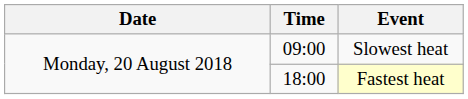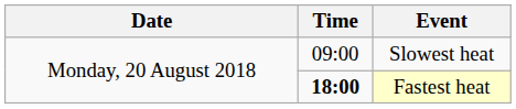Fastest heat | Time: normal -> bold
